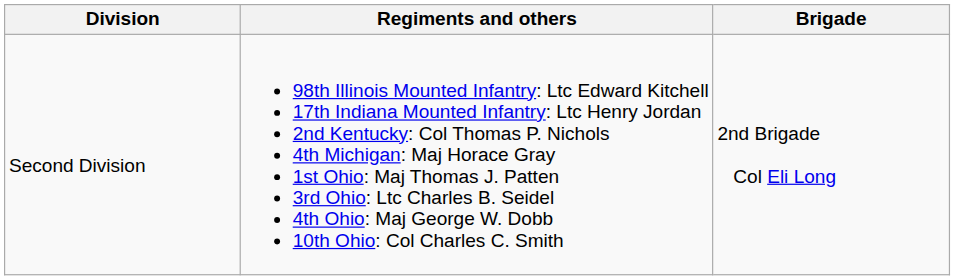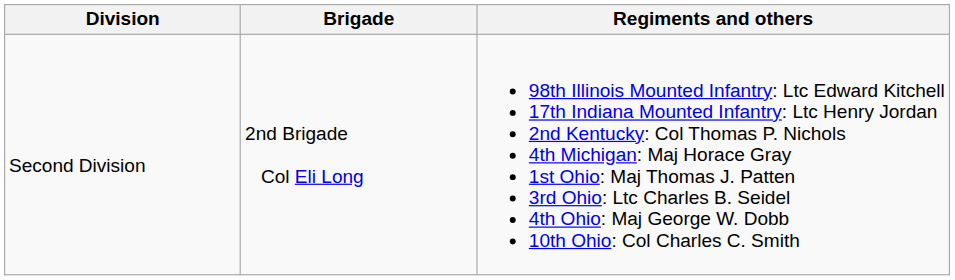columns swapped: Brigade <-> Regiments and others
